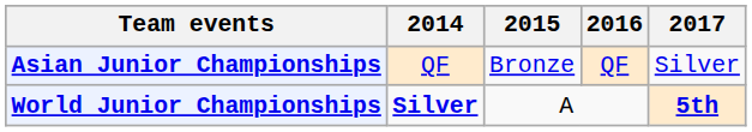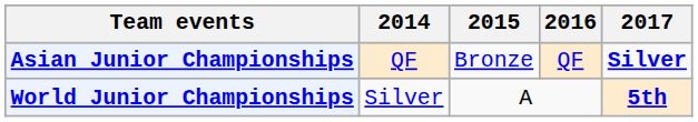Asian Junior Championships | 2017: normal -> bold
World Junior Championships | 2014: bold -> normal
